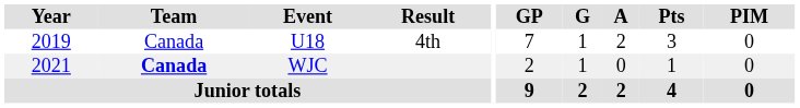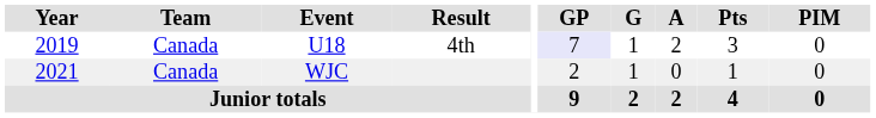U18 | GP: no background -> lavender background
WJC | Team: bold -> normal
